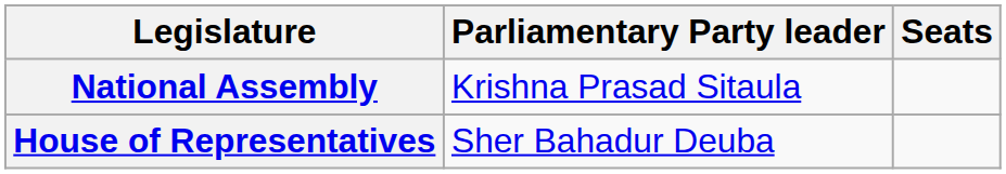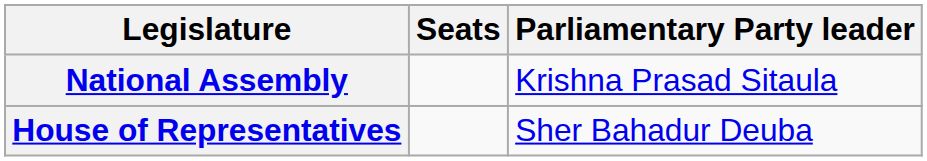columns swapped: Seats <-> Parliamentary Party leader
